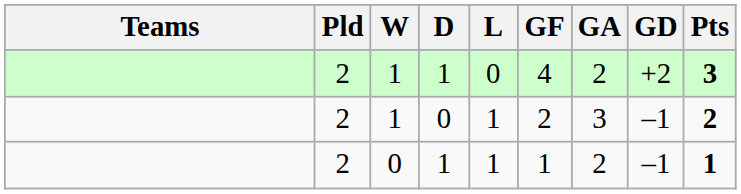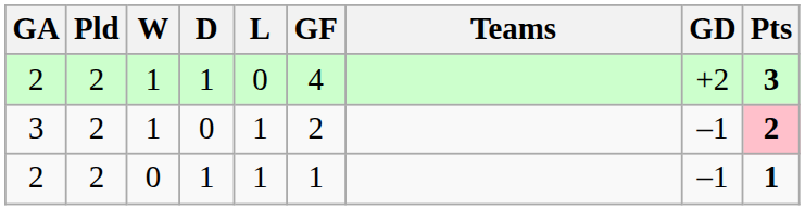columns swapped: Teams <-> GA
row 3 | Pts: no background -> pink background
